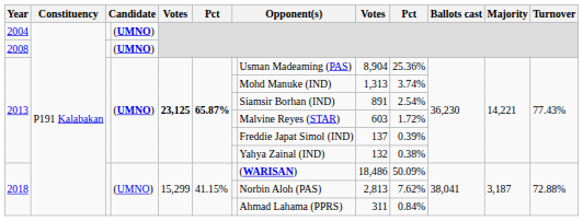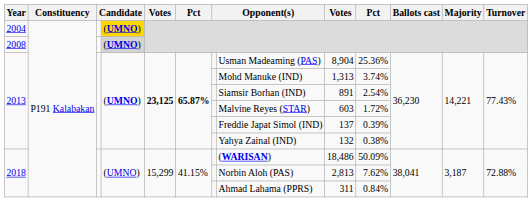2004 | column 4: no background -> gold background
2008 | column 4: no background -> lightgrey background
